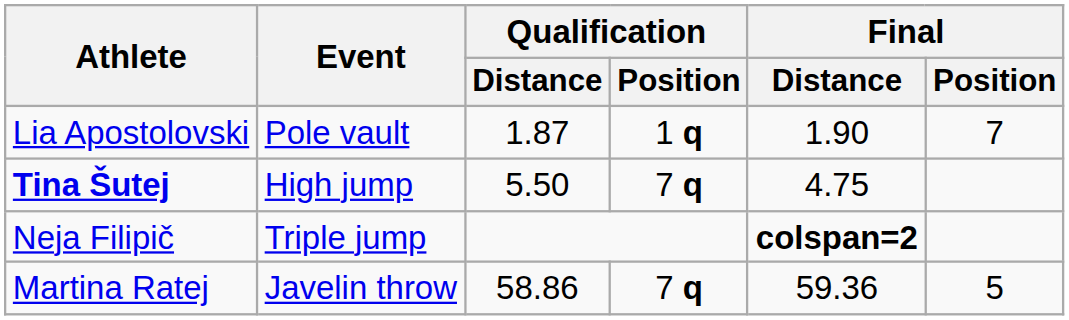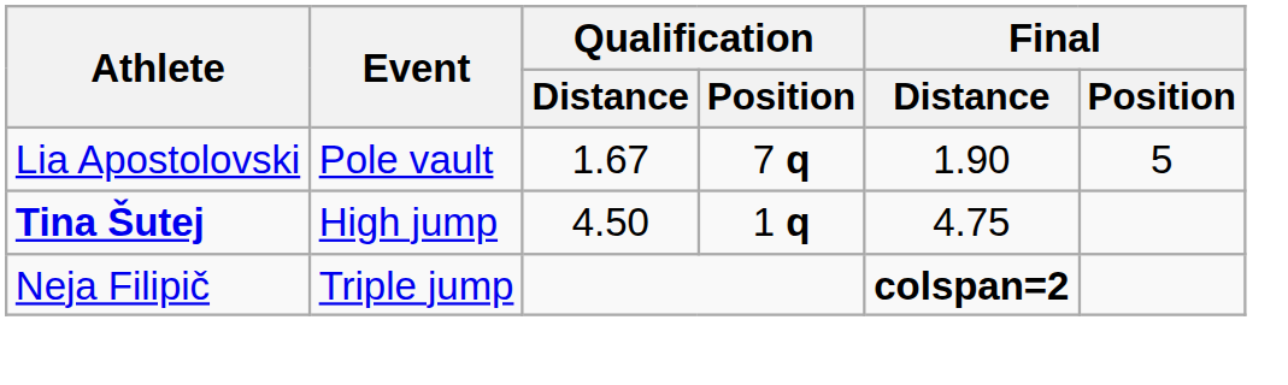Lia Apostolovski | Qualification / Distance: 1.87 -> 1.67
Lia Apostolovski | Qualification / Position: 1 q -> 7 q
Lia Apostolovski | Final / Position: 7 -> 5
Tina Šutej | Qualification / Distance: 5.50 -> 4.50
Tina Šutej | Qualification / Position: 7 q -> 1 q
- row: Martina Ratej | Javelin throw | 58.86 | 7 q | 59.36 | 5
